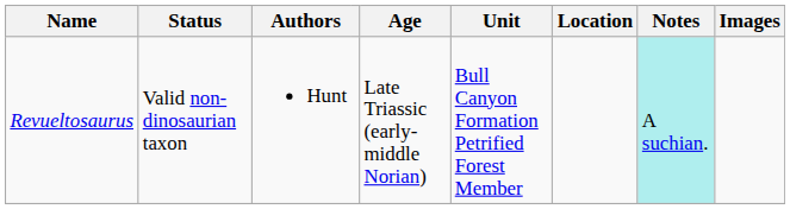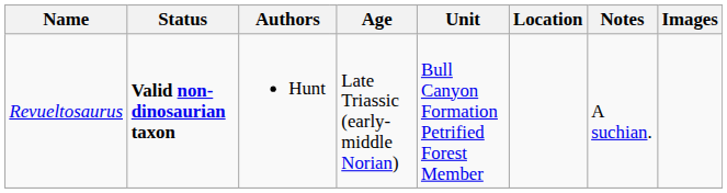Revueltosaurus | Status: normal -> bold
Revueltosaurus | Notes: paleturquoise background -> no background
